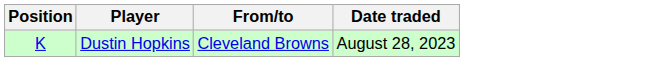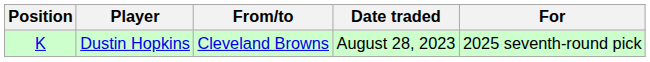+ column: For | 2025 seventh-round pick
